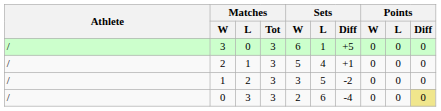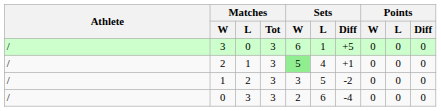row 4 | Sets / W: no background -> lightgreen background
row 6 | Points / Diff: khaki background -> no background
